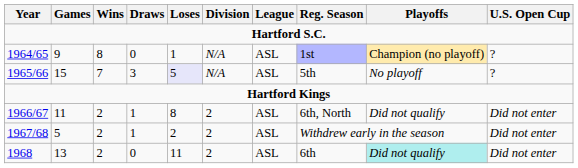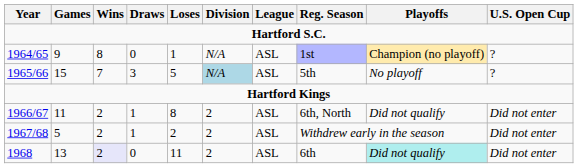1965/66 | Loses: lavender background -> no background
1965/66 | Division: no background -> lightblue background
1968 | Wins: no background -> lavender background
